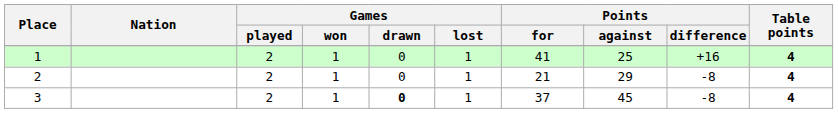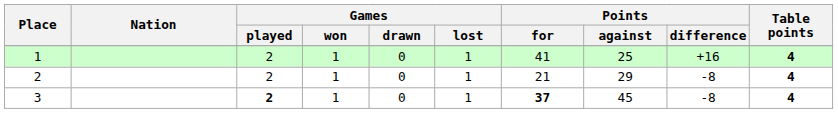3 | Games / played: normal -> bold
3 | Games / drawn: bold -> normal
3 | Points / for: normal -> bold
